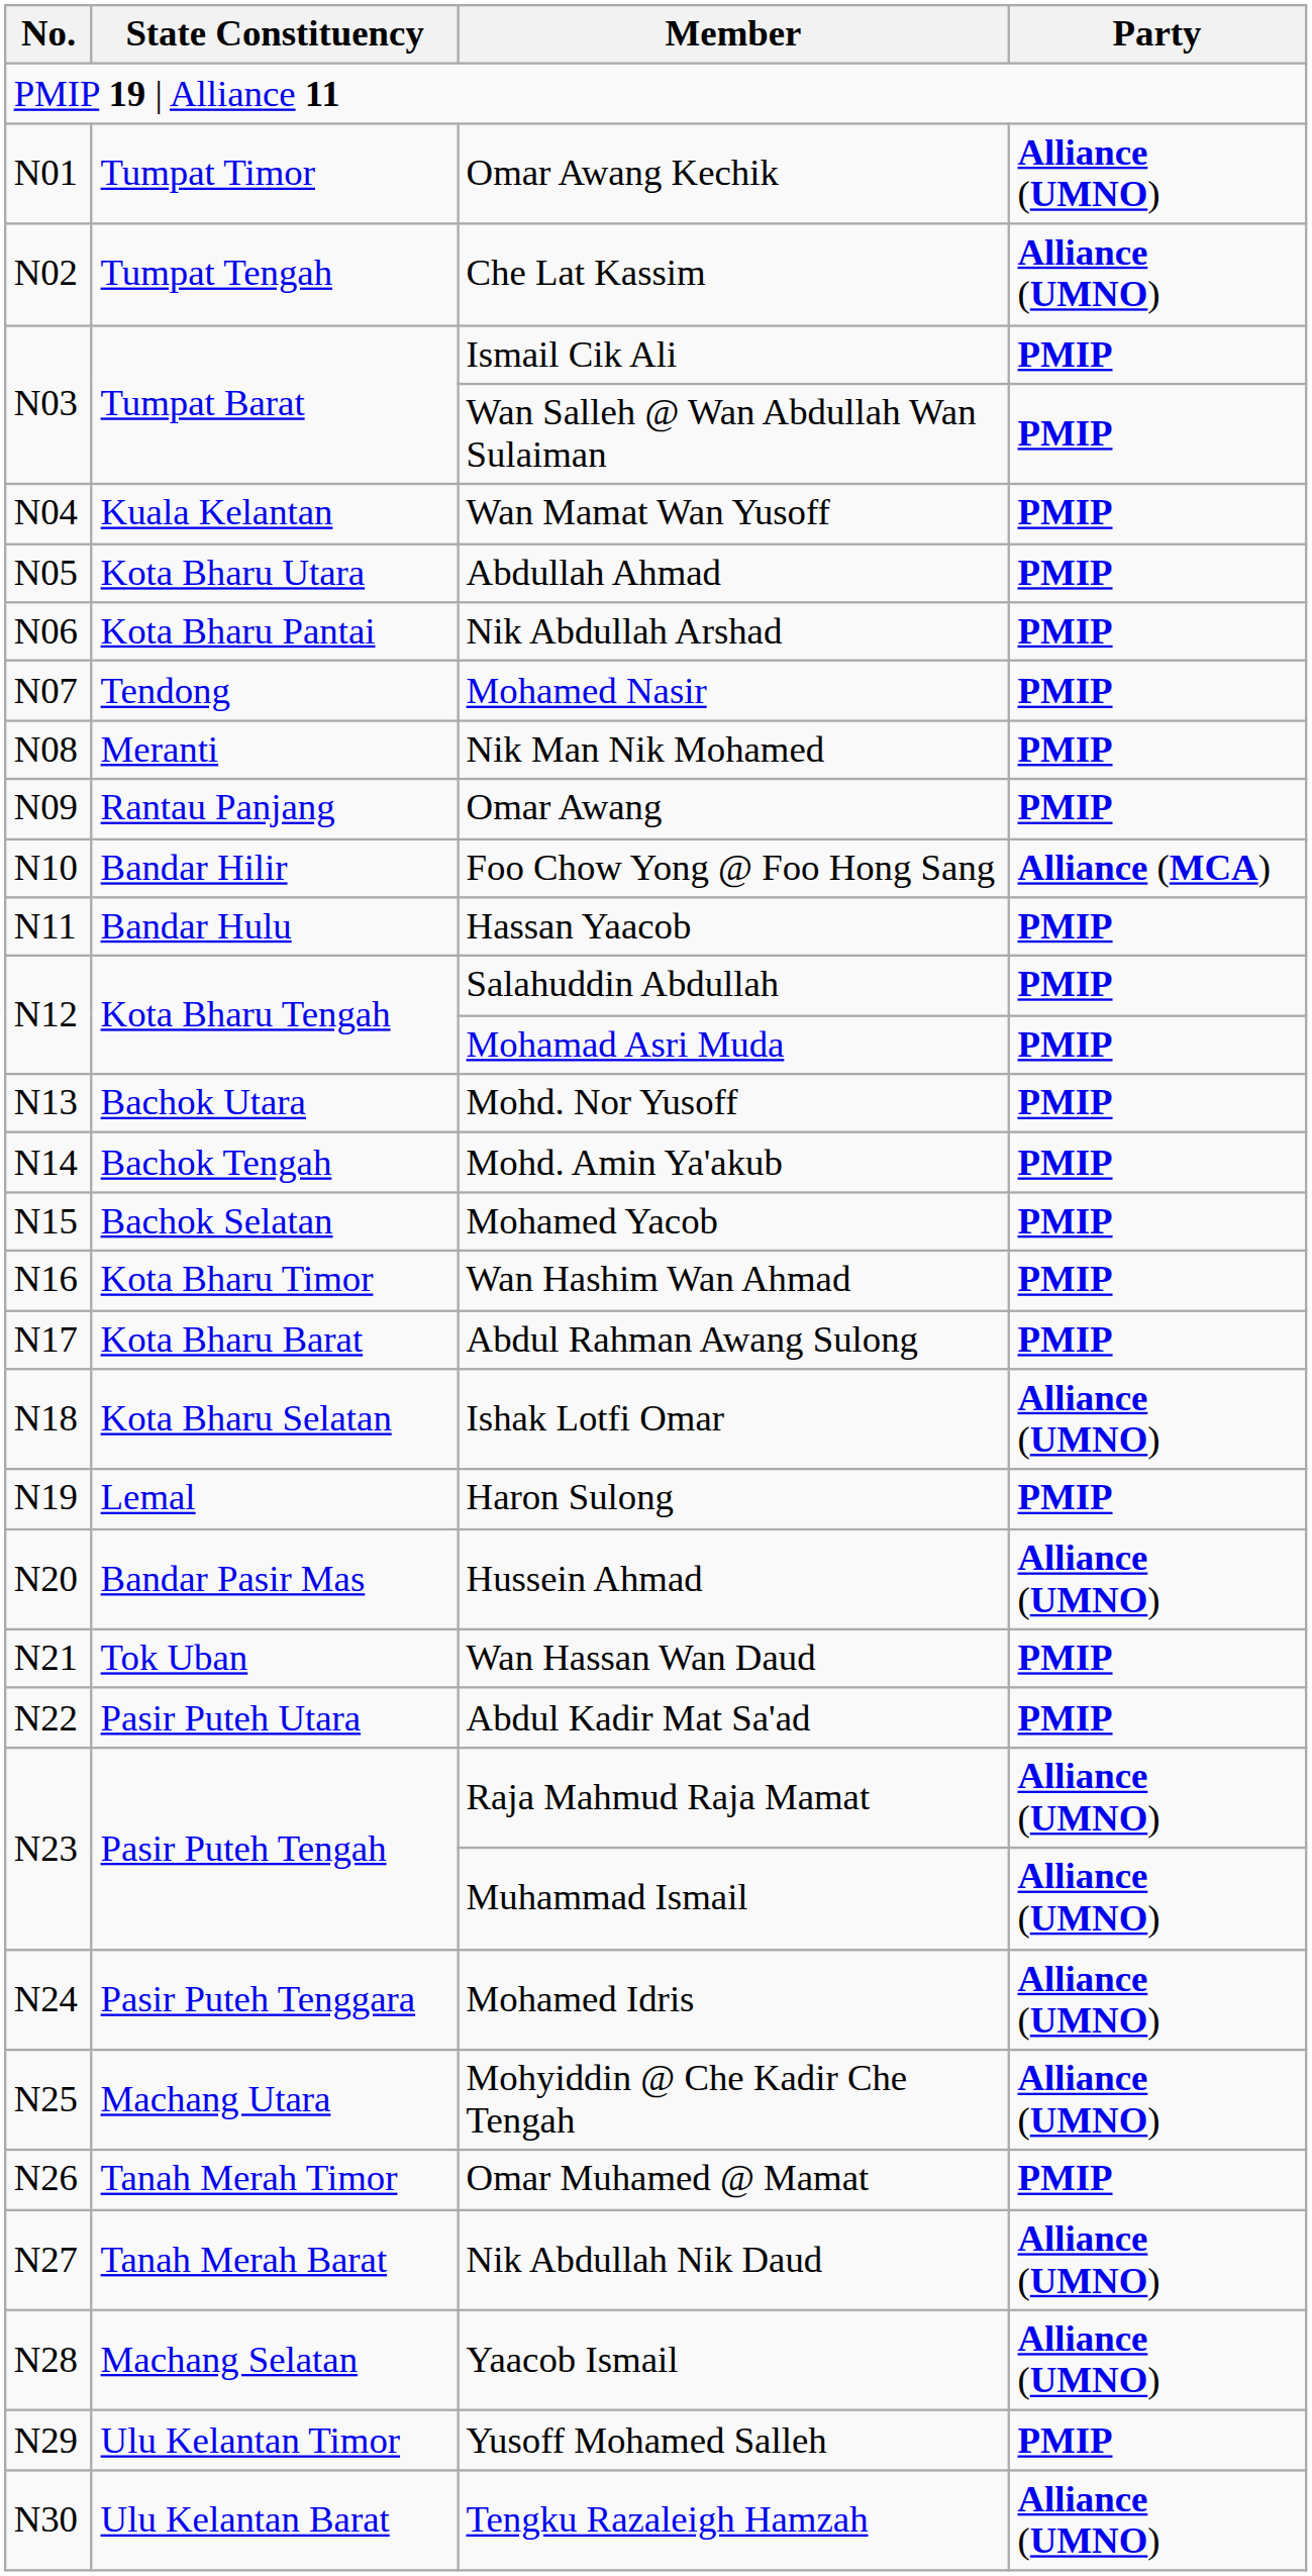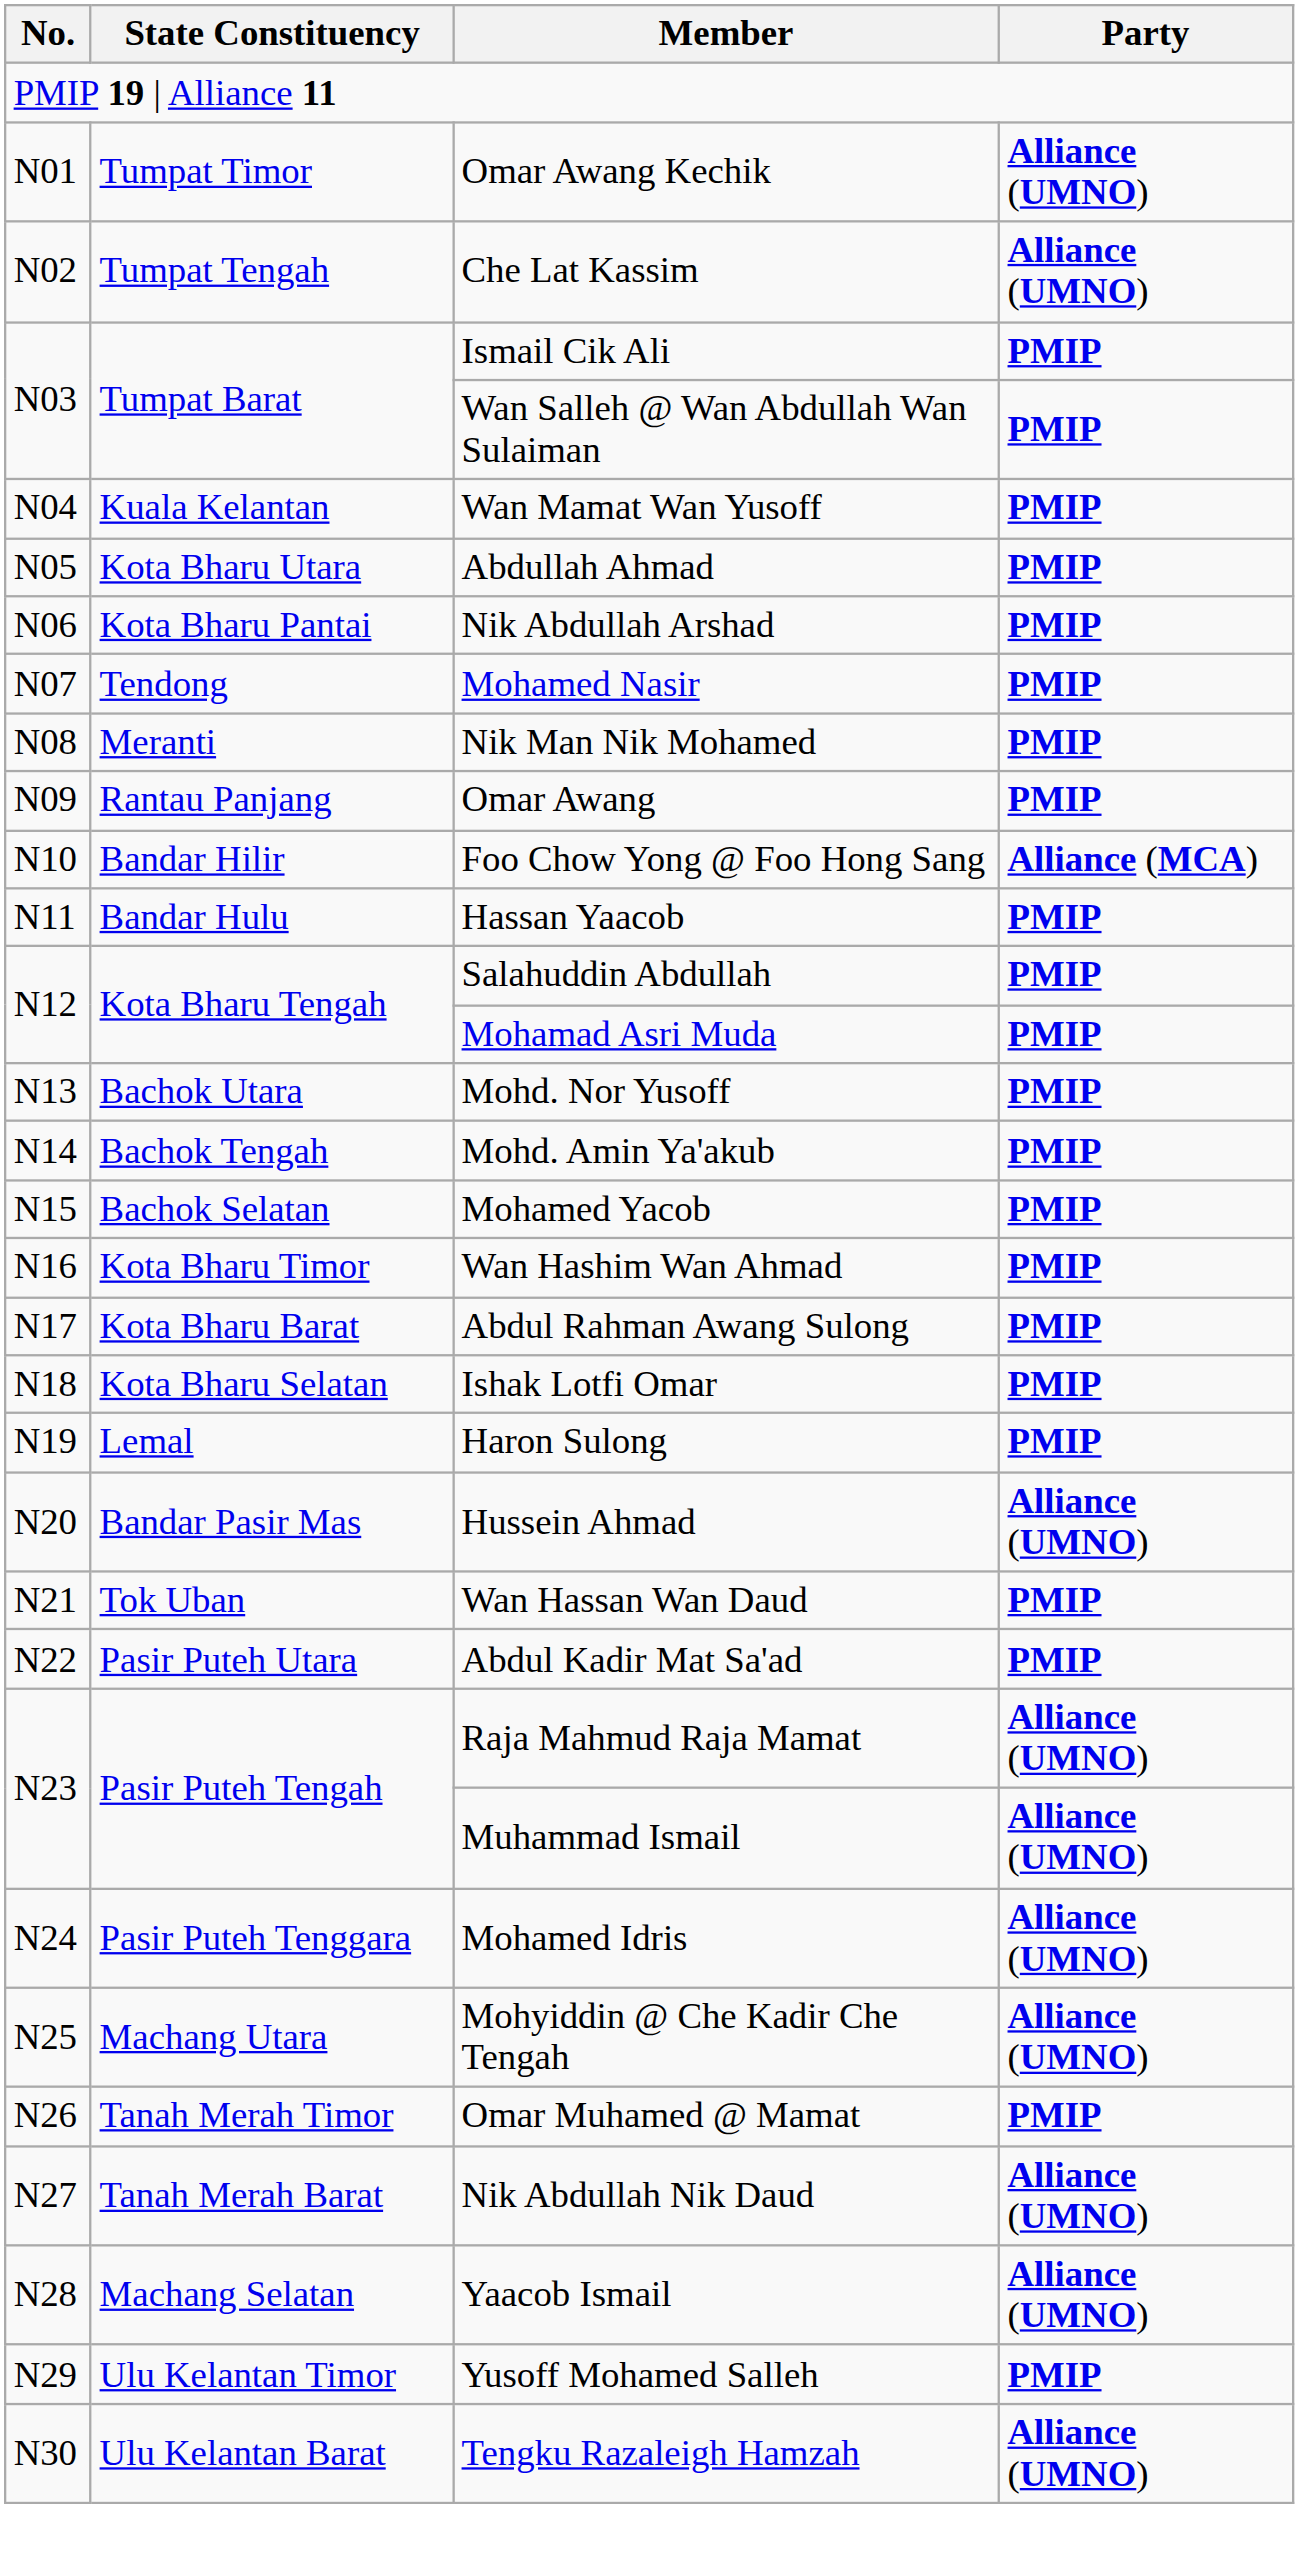Ishak Lotfi Omar | Party: Alliance (UMNO) -> PMIP
